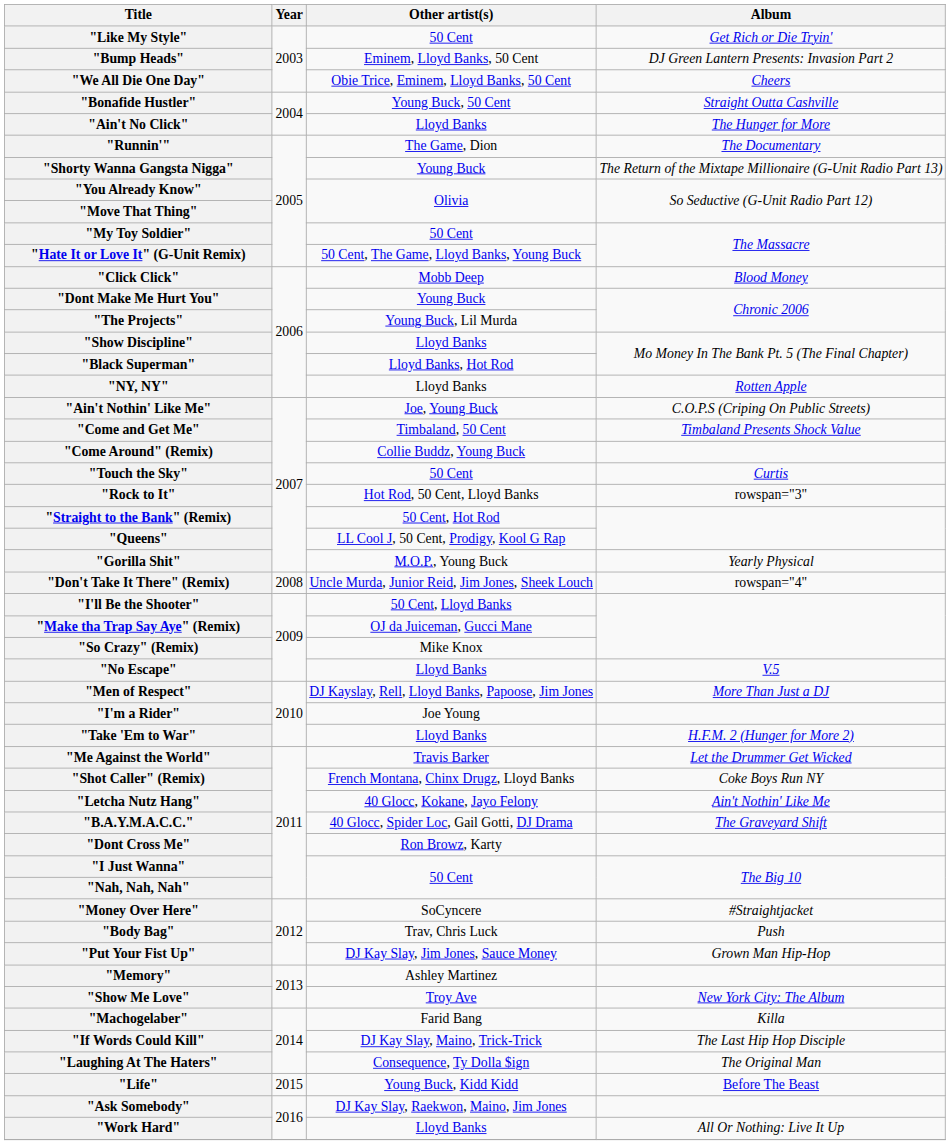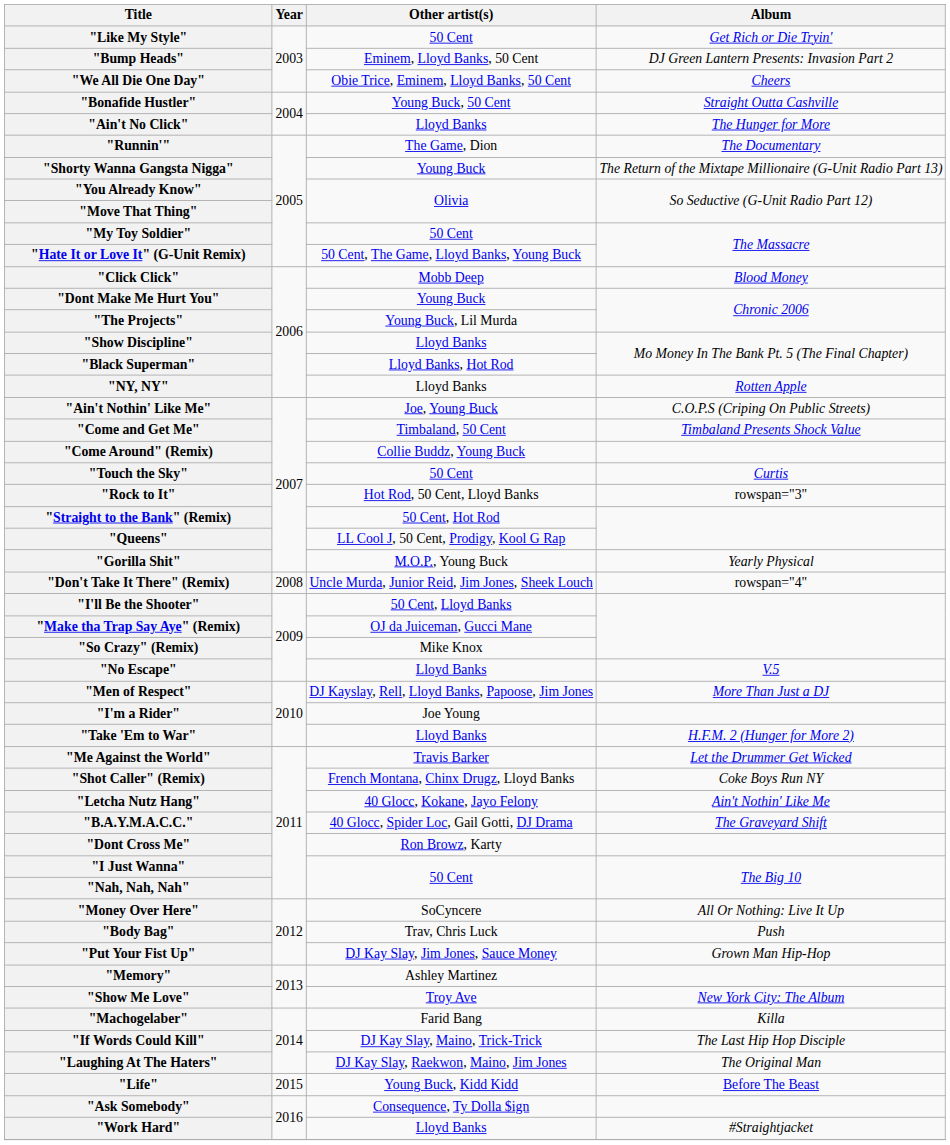"Money Over Here" | Album: #Straightjacket -> All Or Nothing: Live It Up
"Laughing At The Haters" | Other artist(s): Consequence, Ty Dolla $ign -> DJ Kay Slay, Raekwon, Maino, Jim Jones
"Ask Somebody" | Other artist(s): DJ Kay Slay, Raekwon, Maino, Jim Jones -> Consequence, Ty Dolla $ign
"Work Hard" | Album: All Or Nothing: Live It Up -> #Straightjacket
